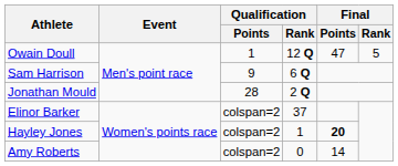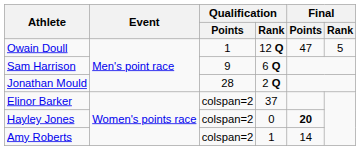Hayley Jones | Qualification / Rank: 1 -> 0
Amy Roberts | Qualification / Rank: 0 -> 1
